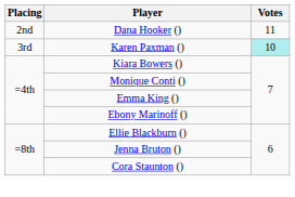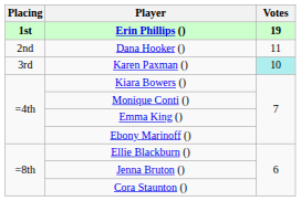+ row: 1st | Erin Phillips () | 19
